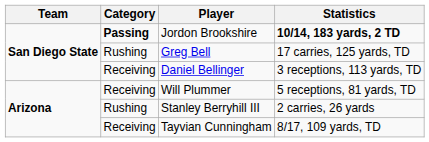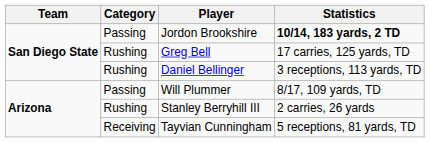Jordon Brookshire | Category: bold -> normal
Daniel Bellinger | Category: Receiving -> Rushing
Will Plummer | Category: Receiving -> Passing
Will Plummer | Statistics: 5 receptions, 81 yards, TD -> 8/17, 109 yards, TD
Tayvian Cunningham | Statistics: 8/17, 109 yards, TD -> 5 receptions, 81 yards, TD
